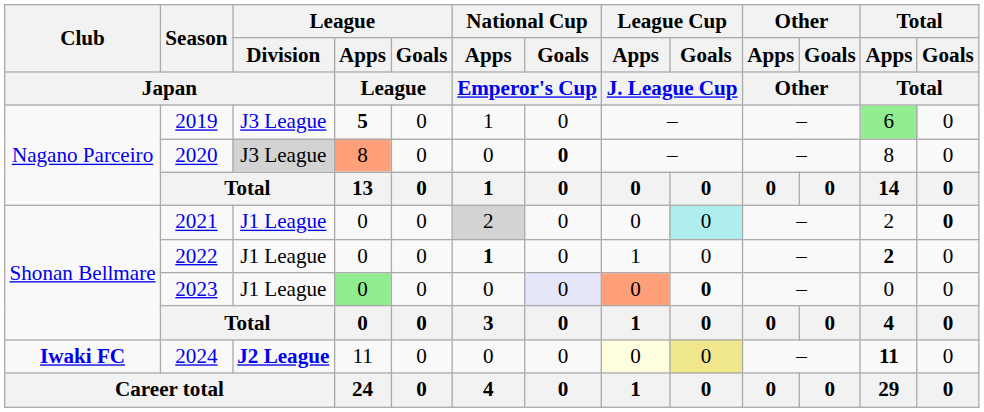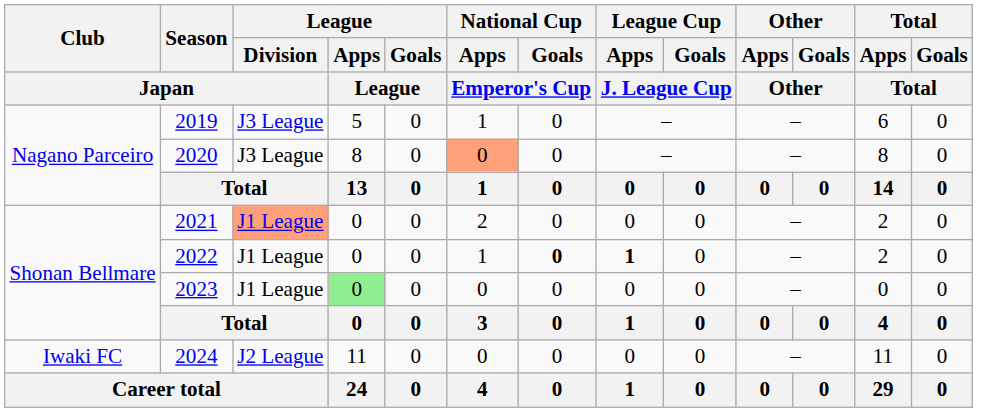2019 | League / Apps / League: bold -> normal
2019 | Total / Apps / Total: lightgreen background -> no background
2020 | League / Division / Japan: lightgrey background -> no background
2020 | League / Apps / League: lightsalmon background -> no background
2020 | National Cup / Apps / Emperor's Cup: no background -> lightsalmon background
2020 | National Cup / Goals / Emperor's Cup: bold -> normal
2021 | League / Division / Japan: no background -> lightsalmon background
2021 | National Cup / Apps / Emperor's Cup: lightgrey background -> no background
2021 | League Cup / Goals / J. League Cup: paleturquoise background -> no background
2021 | Total / Goals / Total: bold -> normal
2022 | National Cup / Apps / Emperor's Cup: bold -> normal
2022 | National Cup / Goals / Emperor's Cup: normal -> bold
2022 | League Cup / Apps / J. League Cup: normal -> bold
2022 | Total / Apps / Total: bold -> normal
2023 | National Cup / Goals / Emperor's Cup: lavender background -> no background
2023 | League Cup / Apps / J. League Cup: lightsalmon background -> no background
2023 | League Cup / Goals / J. League Cup: bold -> normal
2024 | Club / Japan: bold -> normal
2024 | League / Division / Japan: bold -> normal
2024 | League Cup / Apps / J. League Cup: lightyellow background -> no background
2024 | League Cup / Goals / J. League Cup: khaki background -> no background
2024 | Total / Apps / Total: bold -> normal
